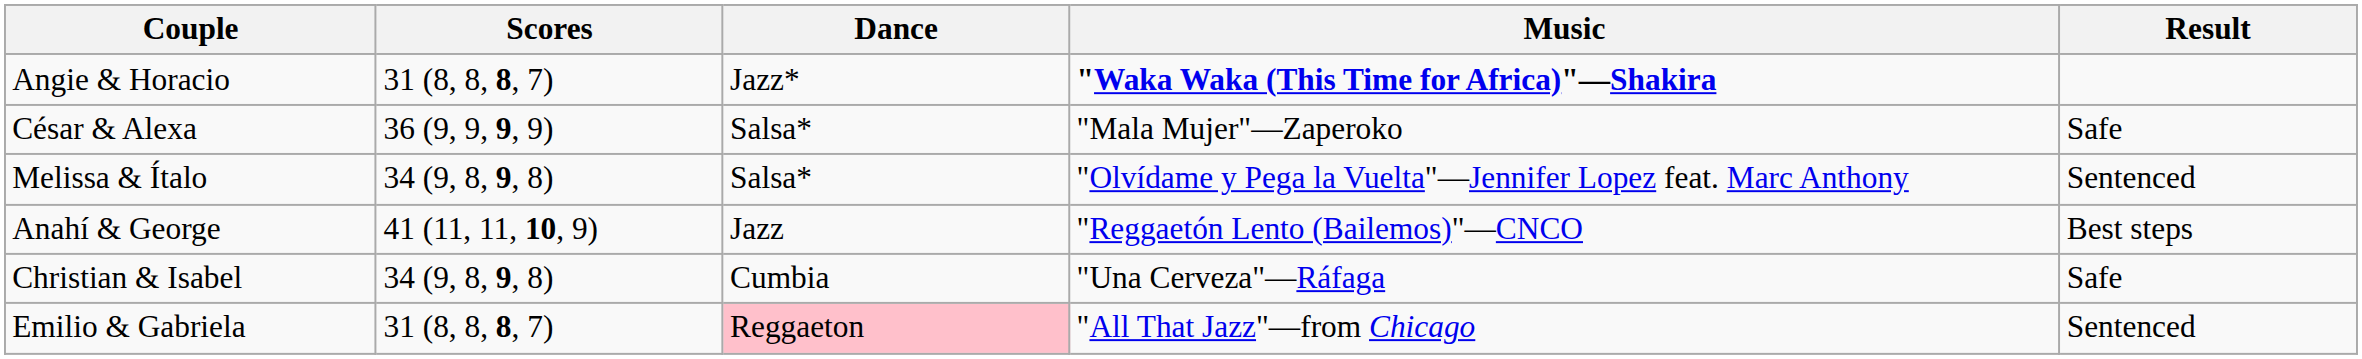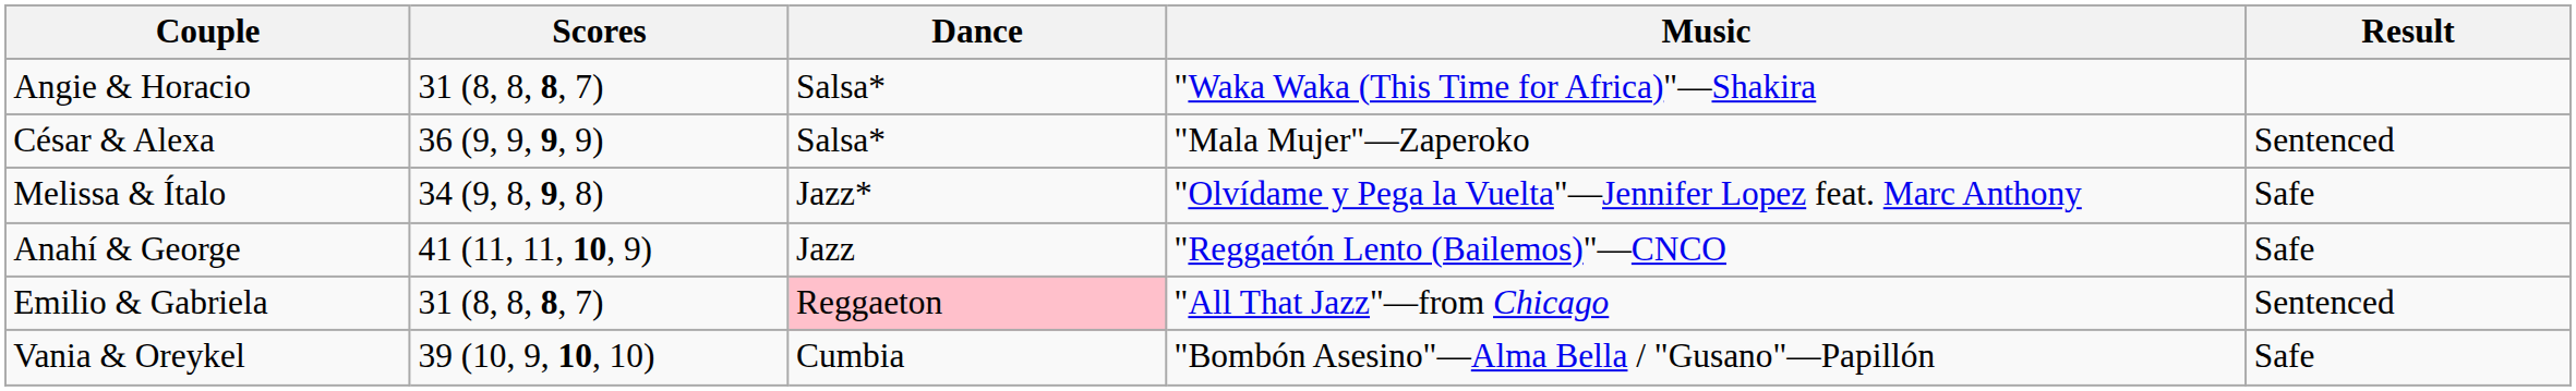Angie & Horacio | Dance: Jazz* -> Salsa*
Angie & Horacio | Music: bold -> normal
César & Alexa | Result: Safe -> Sentenced
Melissa & Ítalo | Dance: Salsa* -> Jazz*
Melissa & Ítalo | Result: Sentenced -> Safe
Anahí & George | Result: Best steps -> Safe
- row: Christian & Isabel | 34 (9, 8, 9, 8) | Cumbia | "Una Cerveza"—Ráfaga | Safe
+ row: Vania & Oreykel | 39 (10, 9, 10, 10) | Cumbia | "Bombón Asesino"—Alma Bella / "Gusano"—Papillón | Safe
